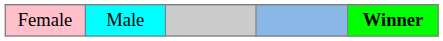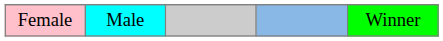Female | column 5: bold -> normal
